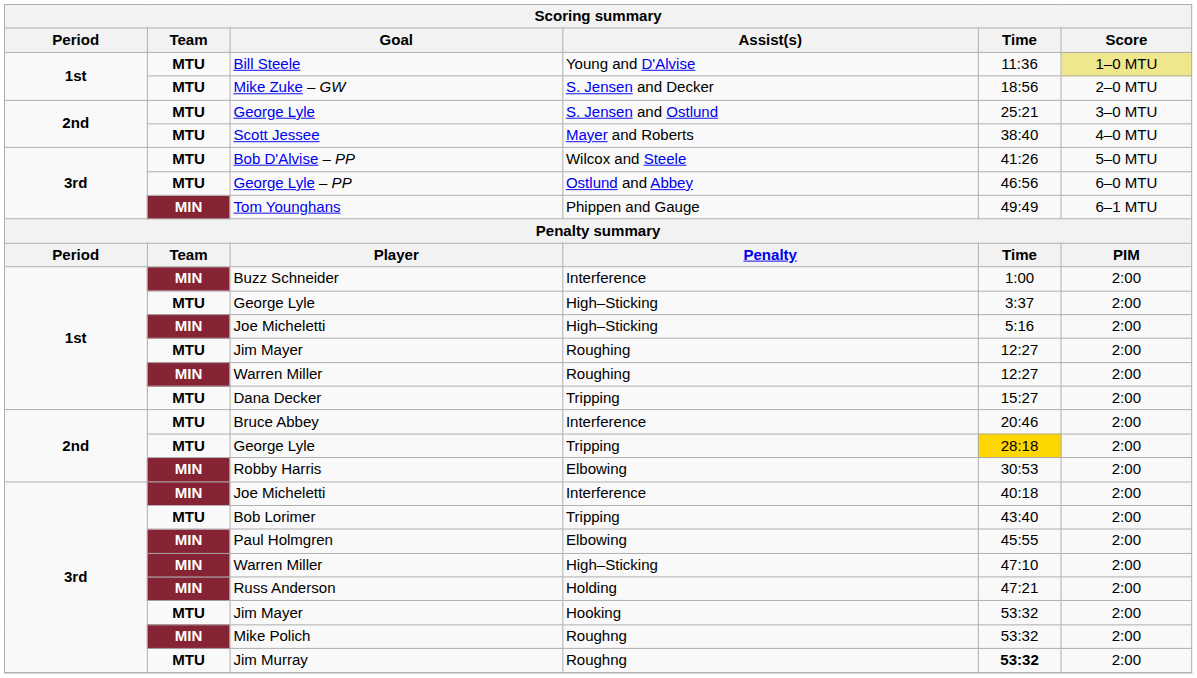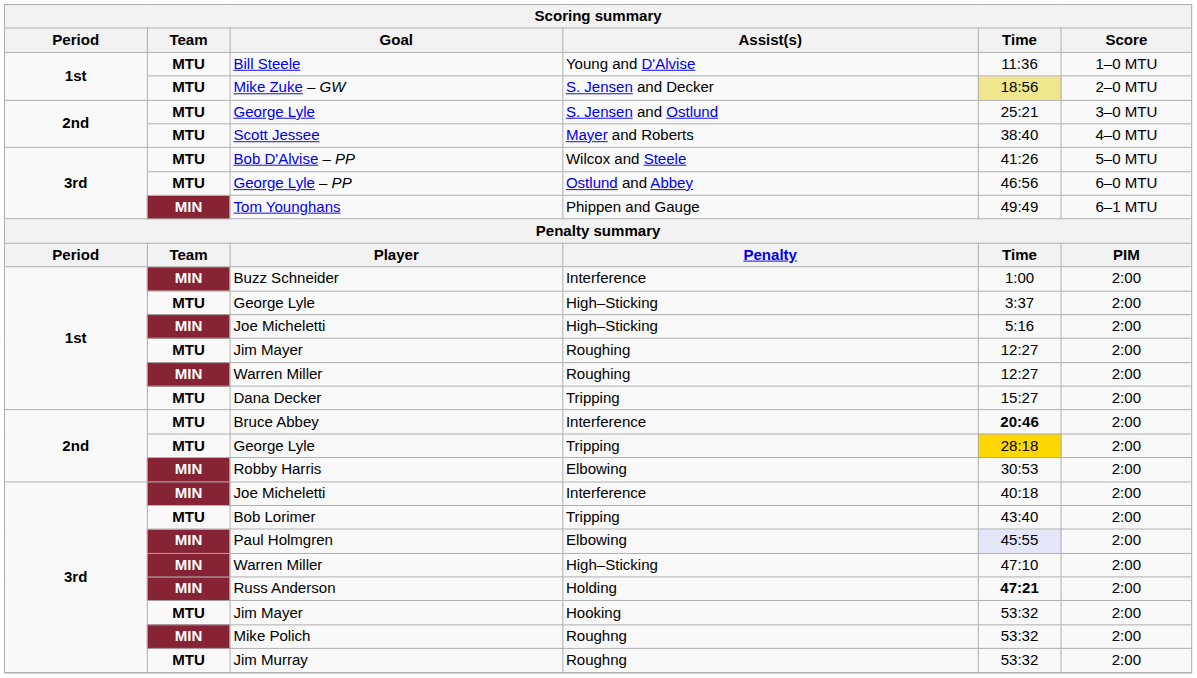Bill Steele | Score: khaki background -> no background
Mike Zuke – GW | Time: no background -> khaki background
Bruce Abbey | Time: normal -> bold
Paul Holmgren | Time: no background -> lavender background
Russ Anderson | Time: normal -> bold
Jim Murray | Time: bold -> normal
